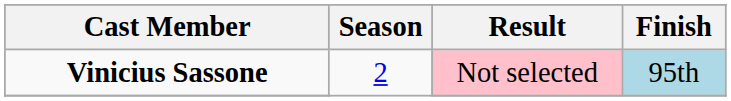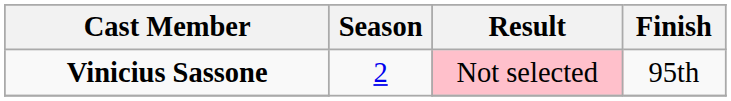Vinicius Sassone | Finish: lightblue background -> no background
